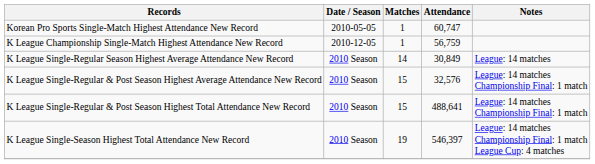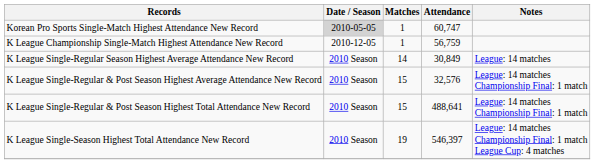Korean Pro Sports Single-Match Highest Attendance New Record | Date / Season: no background -> lightgrey background
